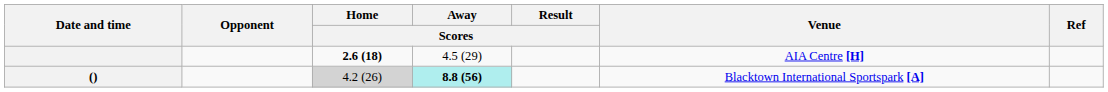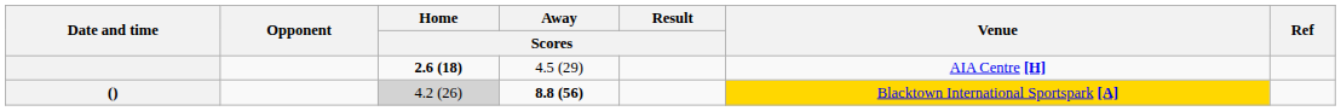() | Away / Scores: paleturquoise background -> no background
() | Venue: no background -> gold background
